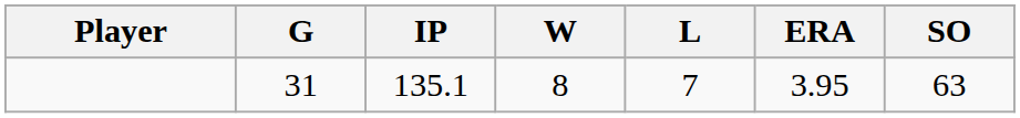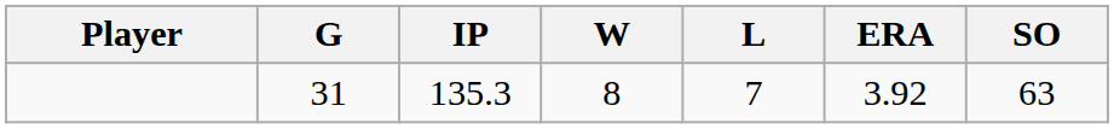row 2 | IP: 135.1 -> 135.3
row 2 | ERA: 3.95 -> 3.92
